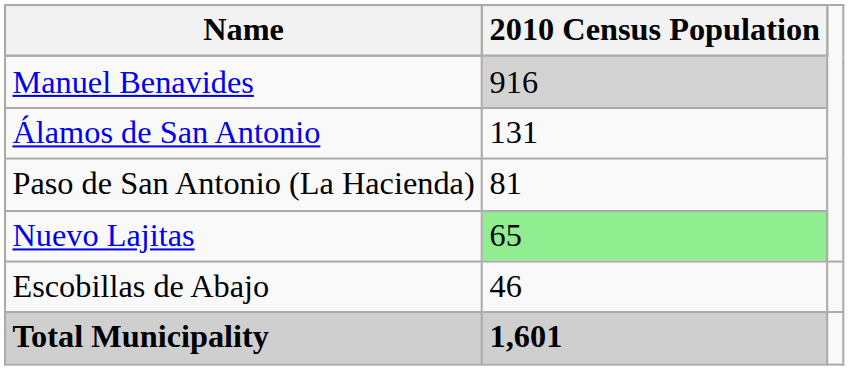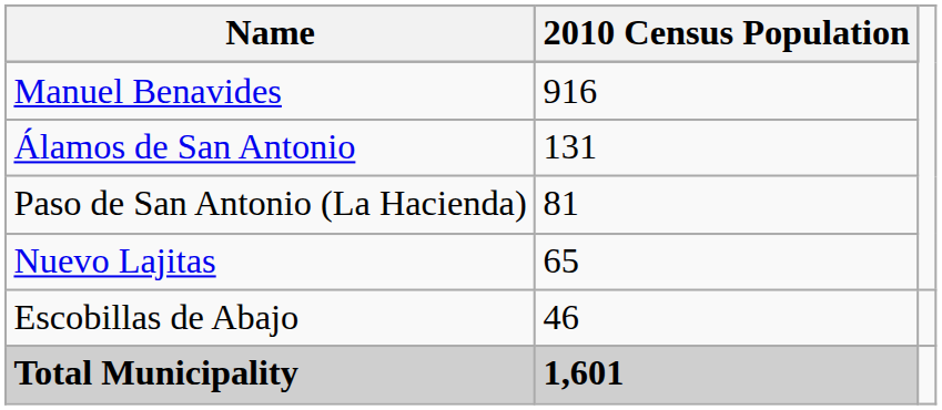Manuel Benavides | 2010 Census Population: lightgrey background -> no background
Nuevo Lajitas | 2010 Census Population: lightgreen background -> no background
